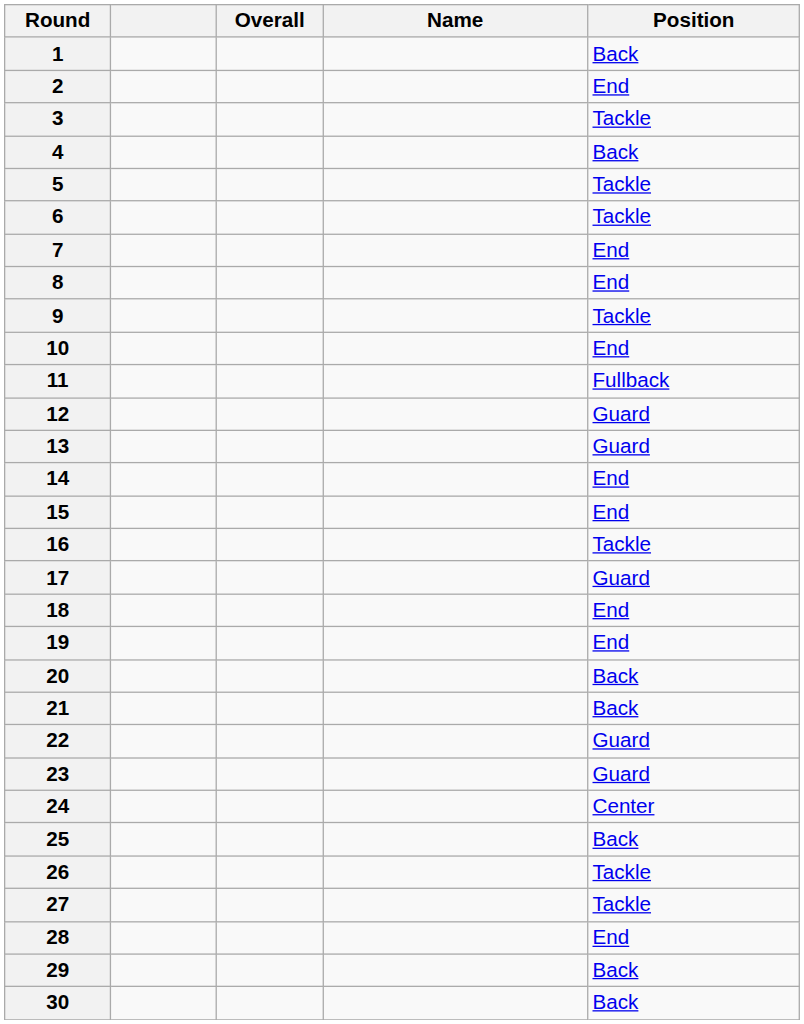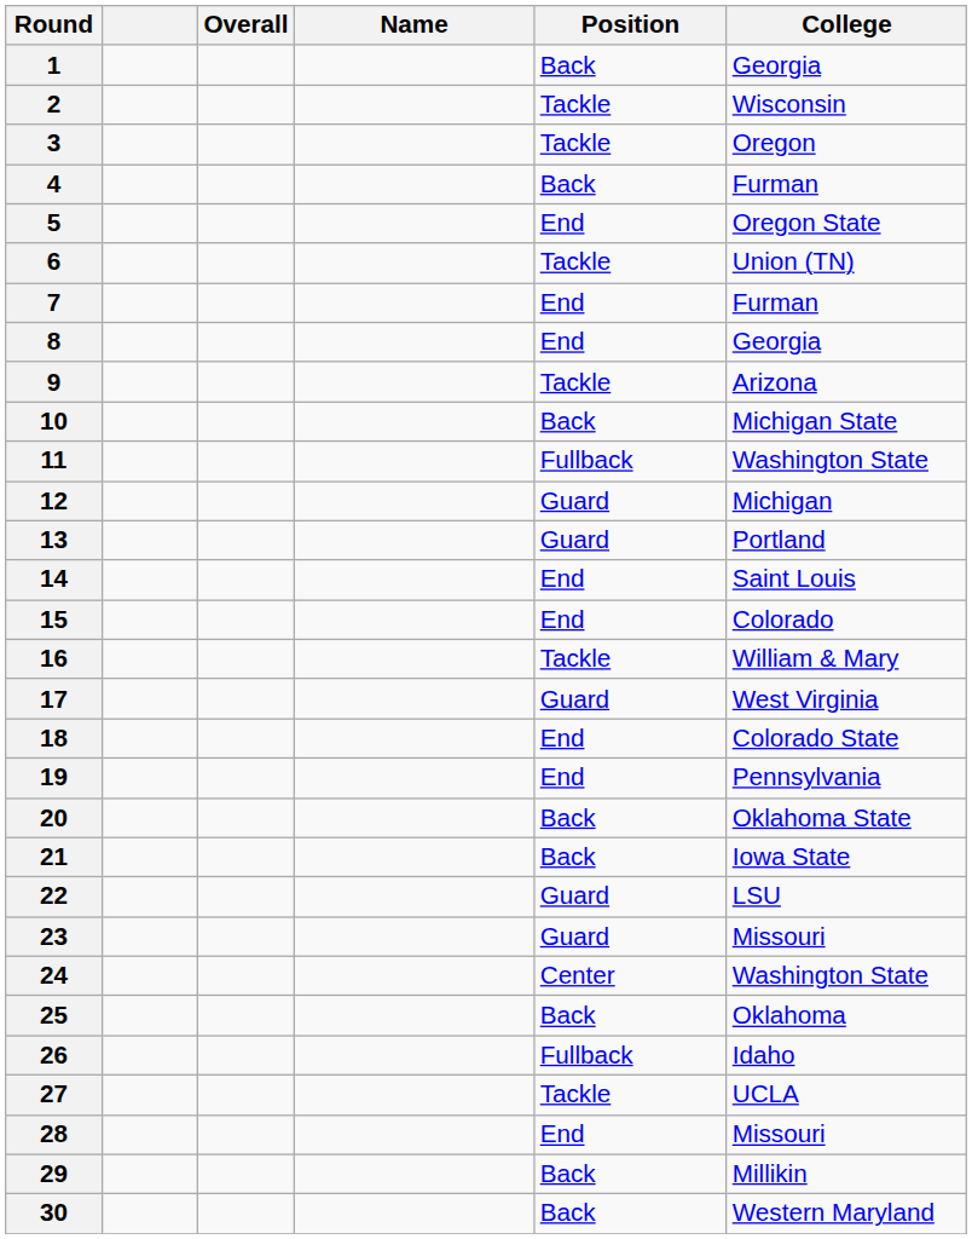+ column: College | Georgia | Wisconsin | Oregon | Furman | Oregon State | Union (TN) | Furman | Georgia | Arizona | Michigan State | Washington State | Michigan | Portland | Saint Louis | Colorado | William & Mary | West Virginia | Colorado State | Pennsylvania | Oklahoma State | Iowa State | LSU | Missouri | Washington State | Oklahoma | Idaho | UCLA | Missouri | Millikin | Western Maryland
2 | Position: End -> Tackle
5 | Position: Tackle -> End
10 | Position: End -> Back
26 | Position: Tackle -> Fullback
